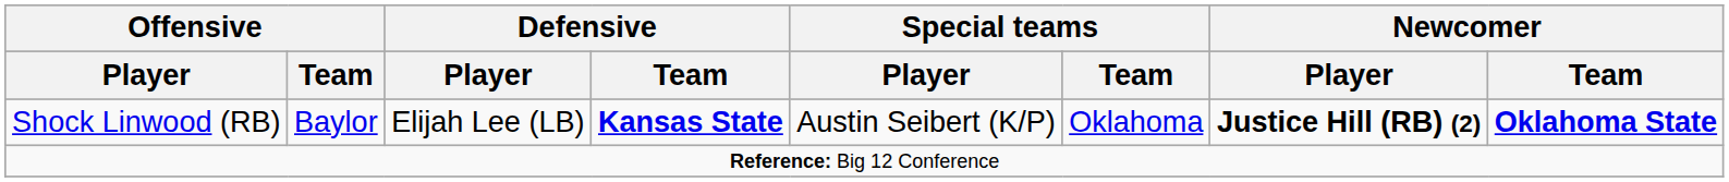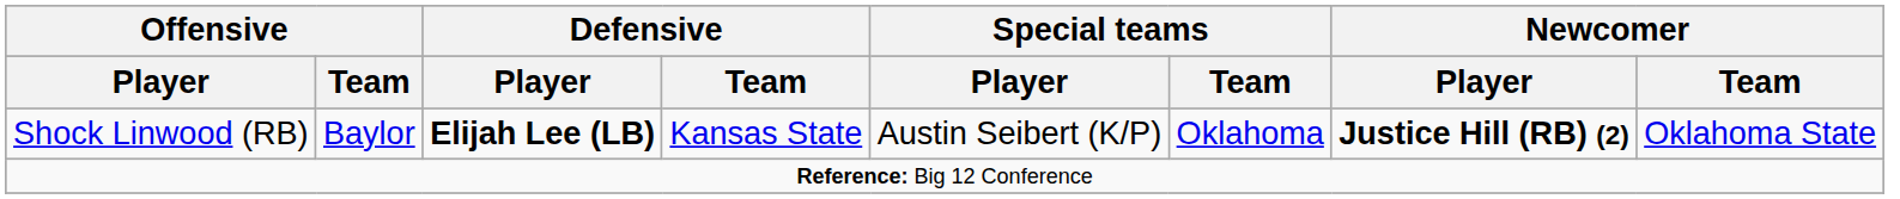Shock Linwood (RB) | Defensive / Player: normal -> bold
Shock Linwood (RB) | Defensive / Team: bold -> normal
Shock Linwood (RB) | Newcomer / Team: bold -> normal
